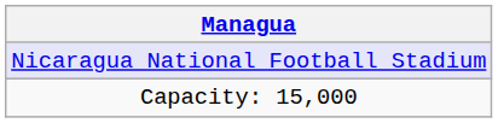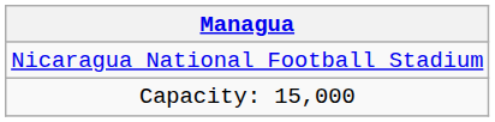row 2 | column 1: lavender background -> no background
